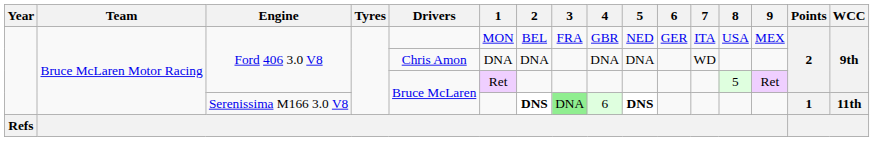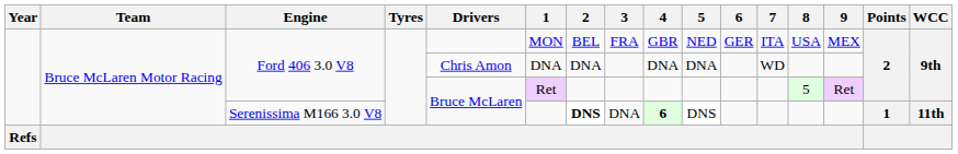Serenissima M166 3.0 V8 | 3: lightgreen background -> no background
Serenissima M166 3.0 V8 | 4: normal -> bold
Serenissima M166 3.0 V8 | 5: bold -> normal
